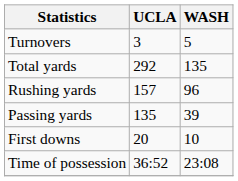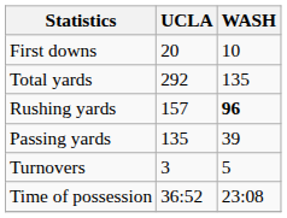rows swapped: First downs <-> Turnovers
Rushing yards | WASH: normal -> bold
